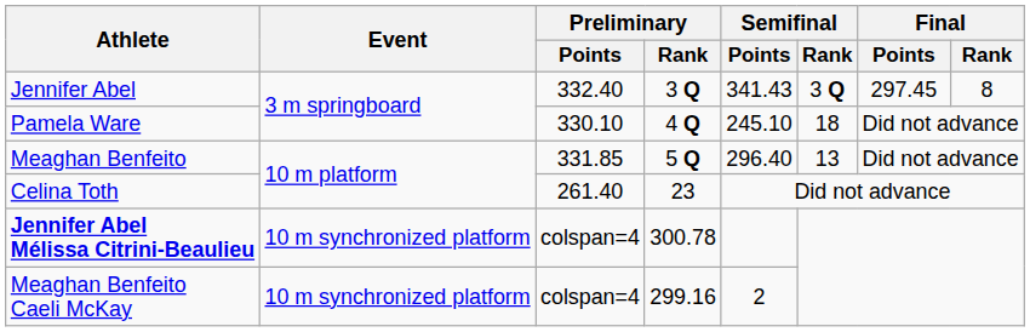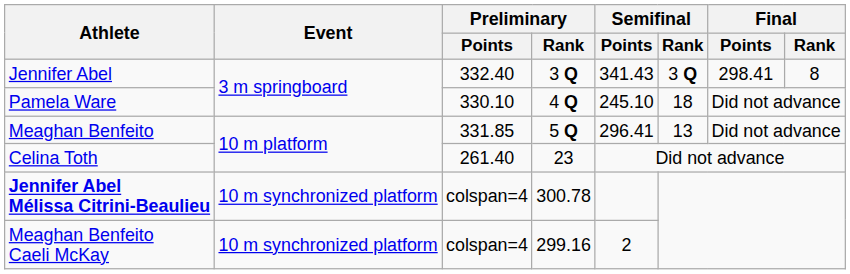Jennifer Abel | Final / Points: 297.45 -> 298.41
Meaghan Benfeito | Semifinal / Points: 296.40 -> 296.41
